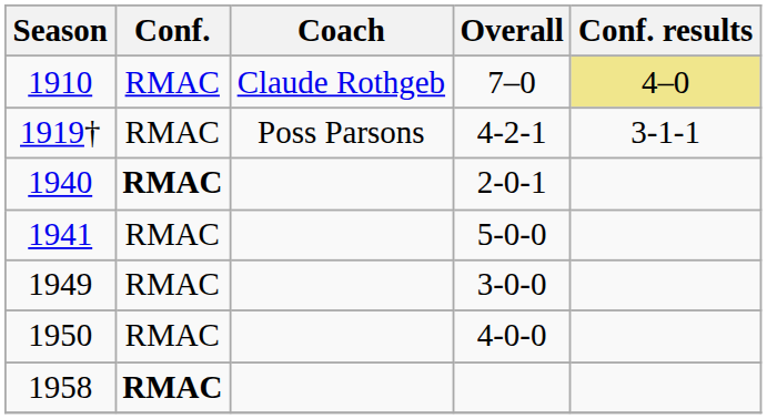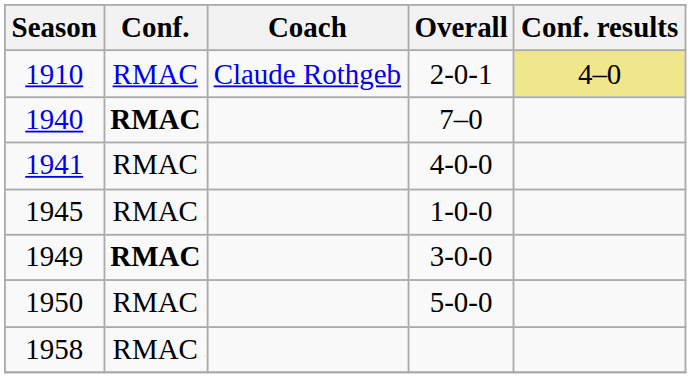1910 | Overall: 7–0 -> 2-0-1
- row: 1919† | RMAC | Poss Parsons | 4-2-1 | 3-1-1
1940 | Overall: 2-0-1 -> 7–0
1941 | Overall: 5-0-0 -> 4-0-0
+ row: 1945 | RMAC | 1-0-0
1949 | Conf.: normal -> bold
1950 | Overall: 4-0-0 -> 5-0-0
1958 | Conf.: bold -> normal
